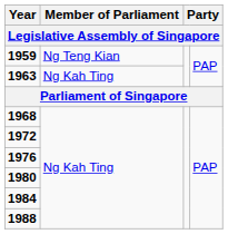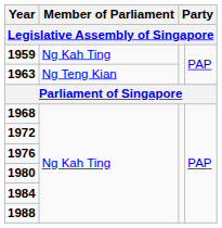1959 | Member of Parliament: Ng Teng Kian -> Ng Kah Ting
1963 | Member of Parliament: Ng Kah Ting -> Ng Teng Kian
